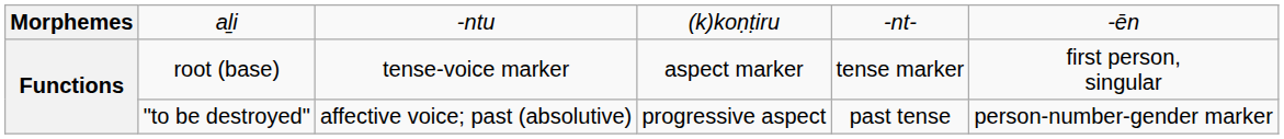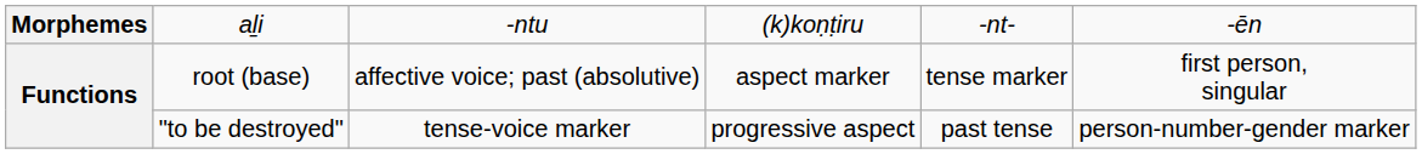root (base) | column 3: tense-voice marker -> affective voice; past (absolutive)
"to be destroyed" | column 3: affective voice; past (absolutive) -> tense-voice marker
